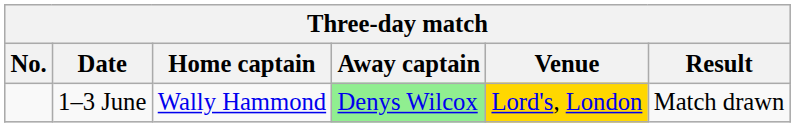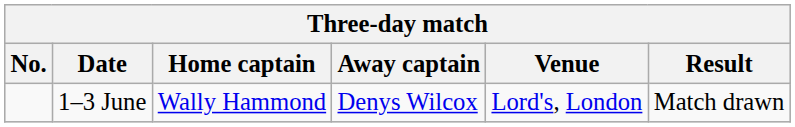1–3 June | Away captain: lightgreen background -> no background
1–3 June | Venue: gold background -> no background
